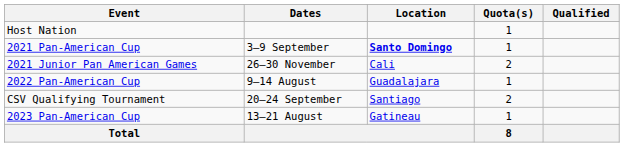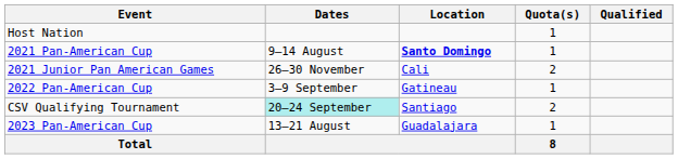2021 Pan-American Cup | Dates: 3–9 September -> 9–14 August
2022 Pan-American Cup | Dates: 9–14 August -> 3–9 September
2022 Pan-American Cup | Location: Guadalajara -> Gatineau
CSV Qualifying Tournament | Dates: no background -> paleturquoise background
2023 Pan-American Cup | Location: Gatineau -> Guadalajara
